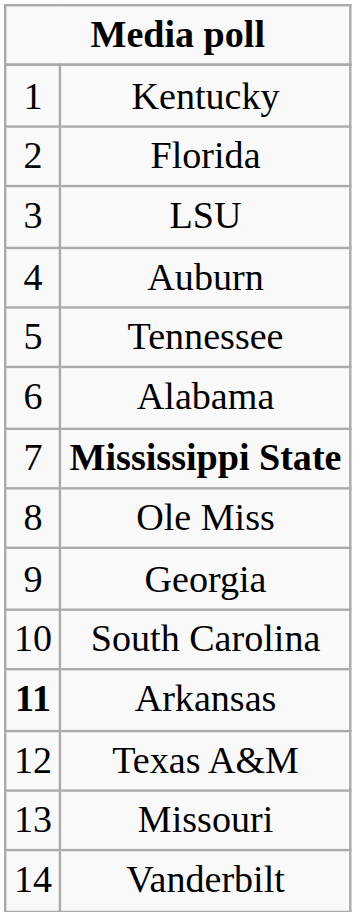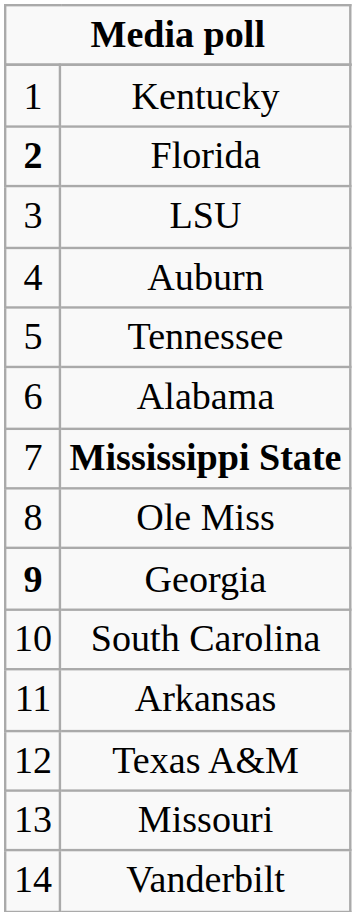Florida | column 1: normal -> bold
Georgia | column 1: normal -> bold
Arkansas | column 1: bold -> normal
